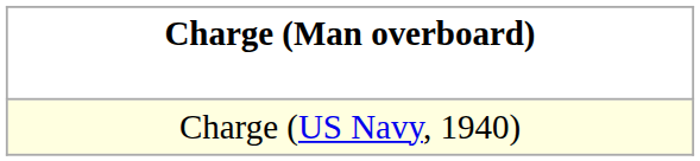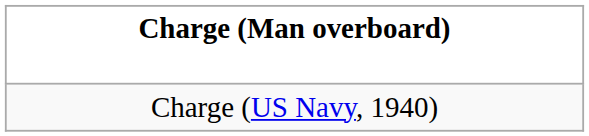row 2 | column 1: lightyellow background -> no background
